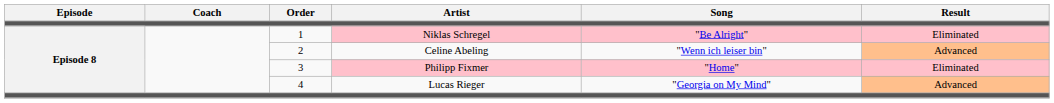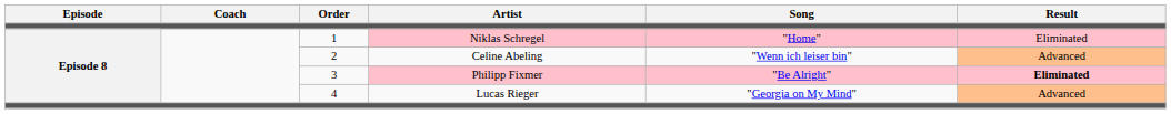1 | Song: "Be Alright" -> "Home"
3 | Song: "Home" -> "Be Alright"
3 | Result: normal -> bold
